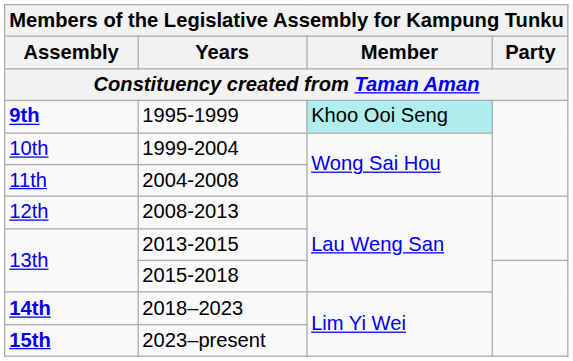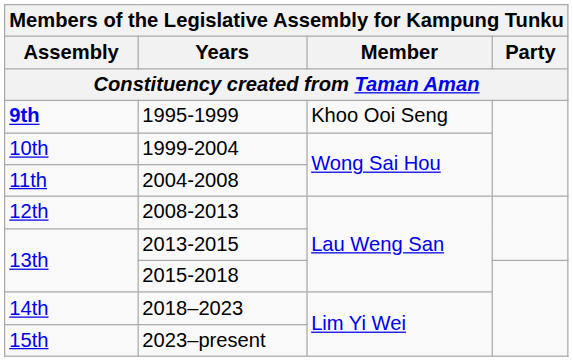1995-1999 | Member: paleturquoise background -> no background
2018–2023 | Assembly: bold -> normal
2023–present | Assembly: bold -> normal
